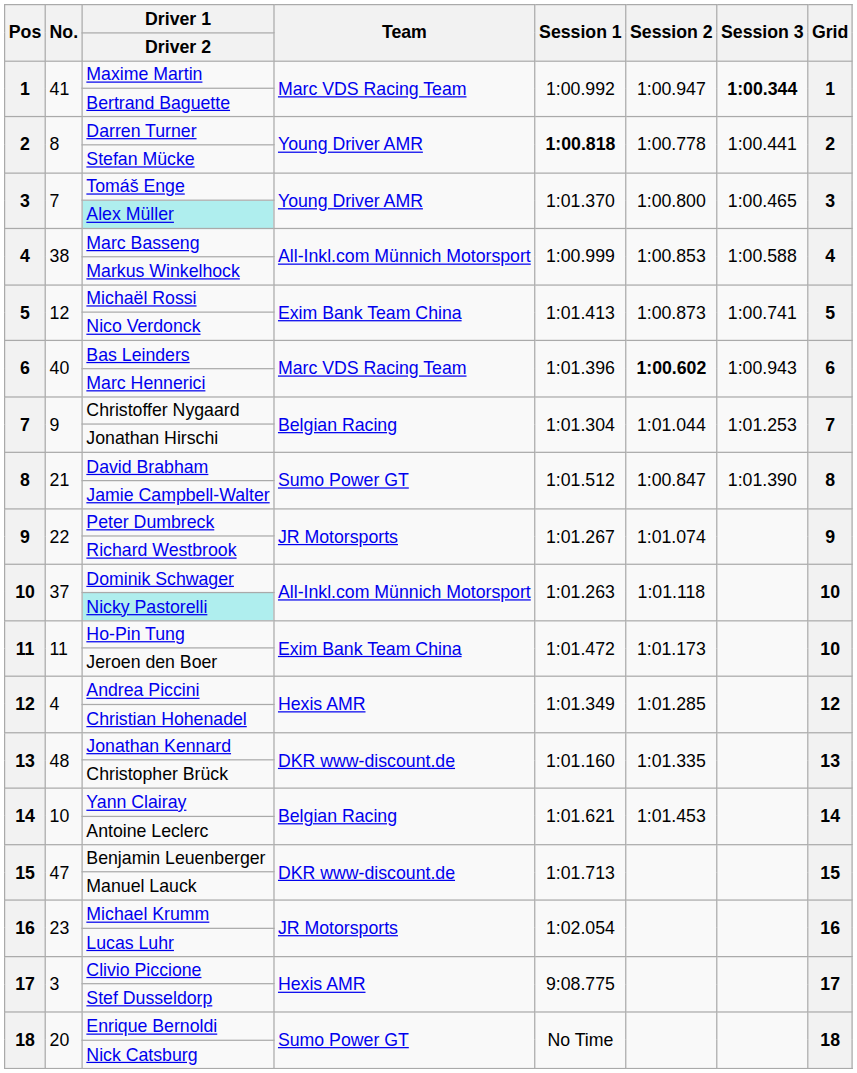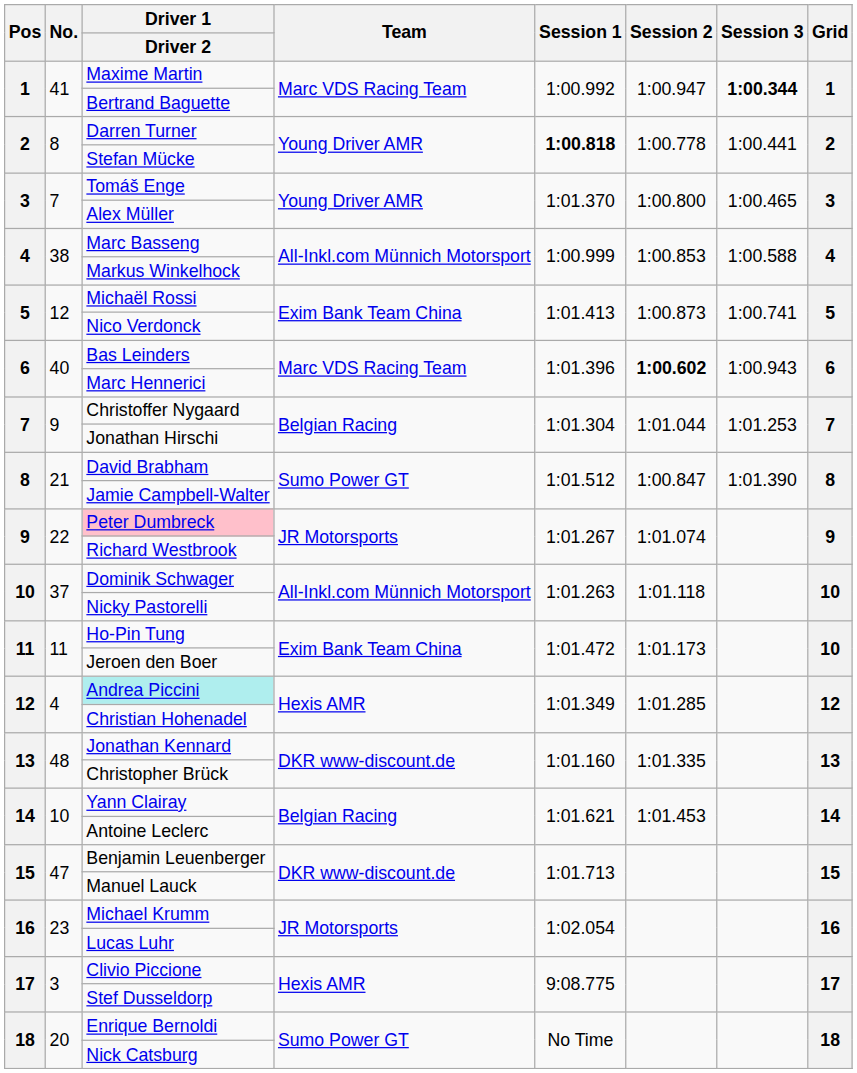Alex Müller | Driver 1 / Driver 2: paleturquoise background -> no background
Peter Dumbreck | Driver 1 / Driver 2: no background -> pink background
Nicky Pastorelli | Driver 1 / Driver 2: paleturquoise background -> no background
Andrea Piccini | Driver 1 / Driver 2: no background -> paleturquoise background
